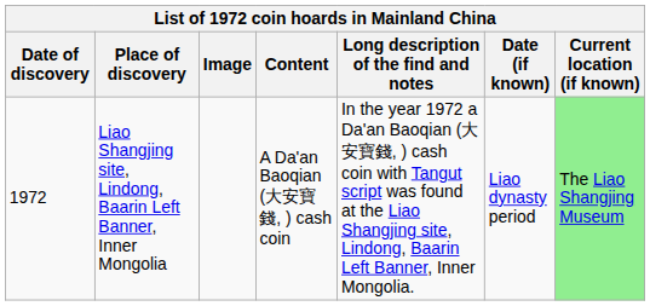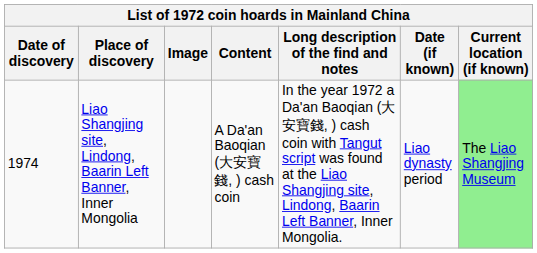row 3 | Date of discovery: 1972 -> 1974
